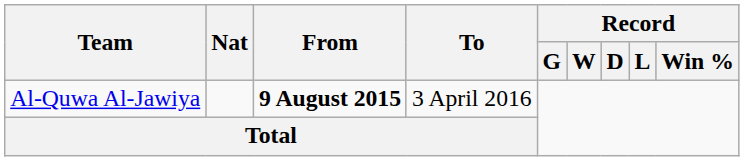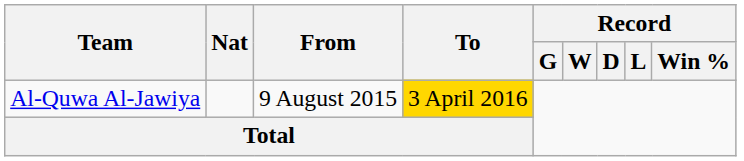Al-Quwa Al-Jawiya | From: bold -> normal
Al-Quwa Al-Jawiya | To: no background -> gold background
